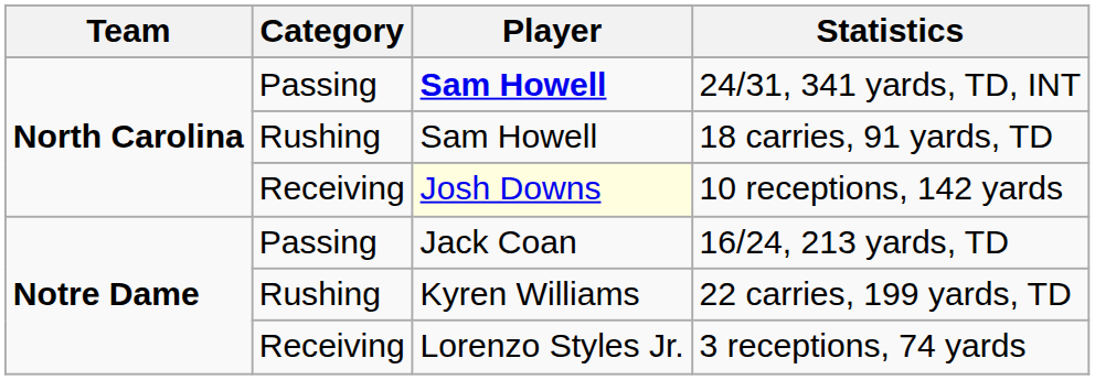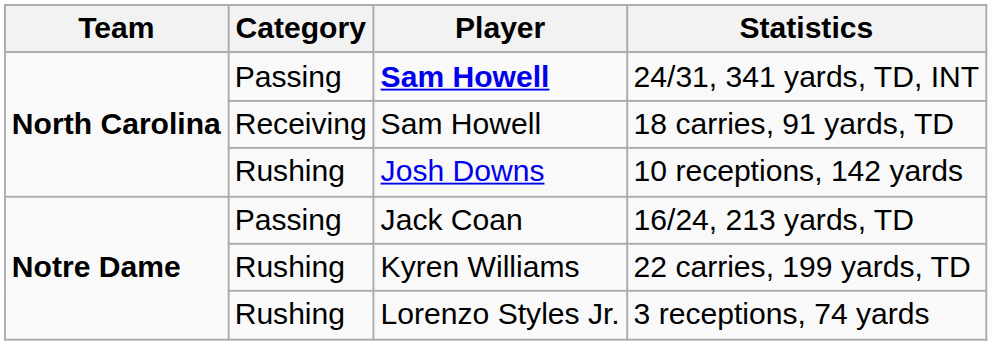18 carries, 91 yards, TD | Category: Rushing -> Receiving
10 receptions, 142 yards | Category: Receiving -> Rushing
10 receptions, 142 yards | Player: lightyellow background -> no background
3 receptions, 74 yards | Category: Receiving -> Rushing
